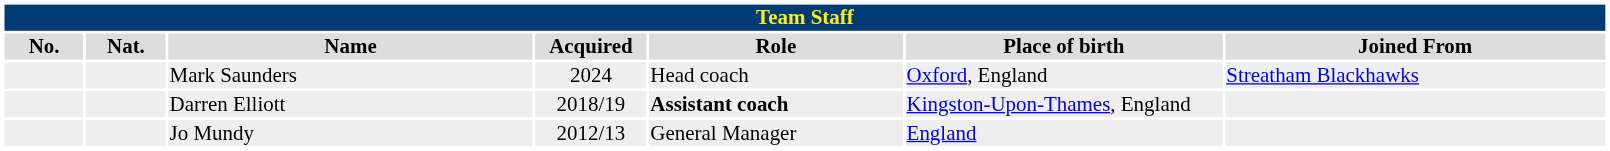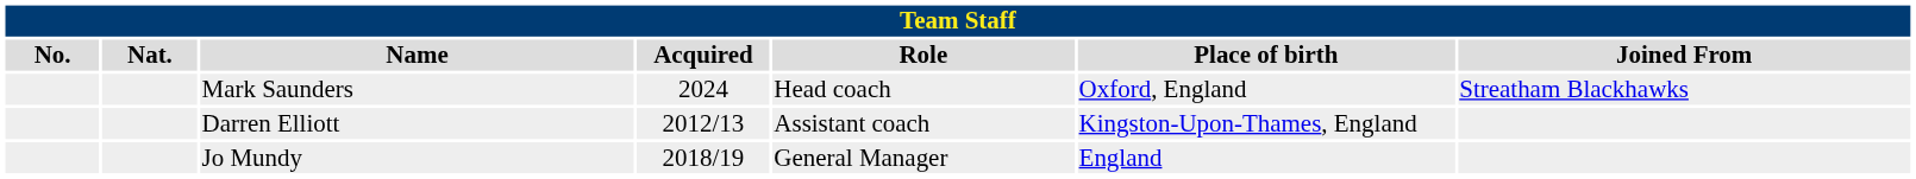Darren Elliott | Acquired: 2018/19 -> 2012/13
Darren Elliott | Role: bold -> normal
Jo Mundy | Acquired: 2012/13 -> 2018/19
